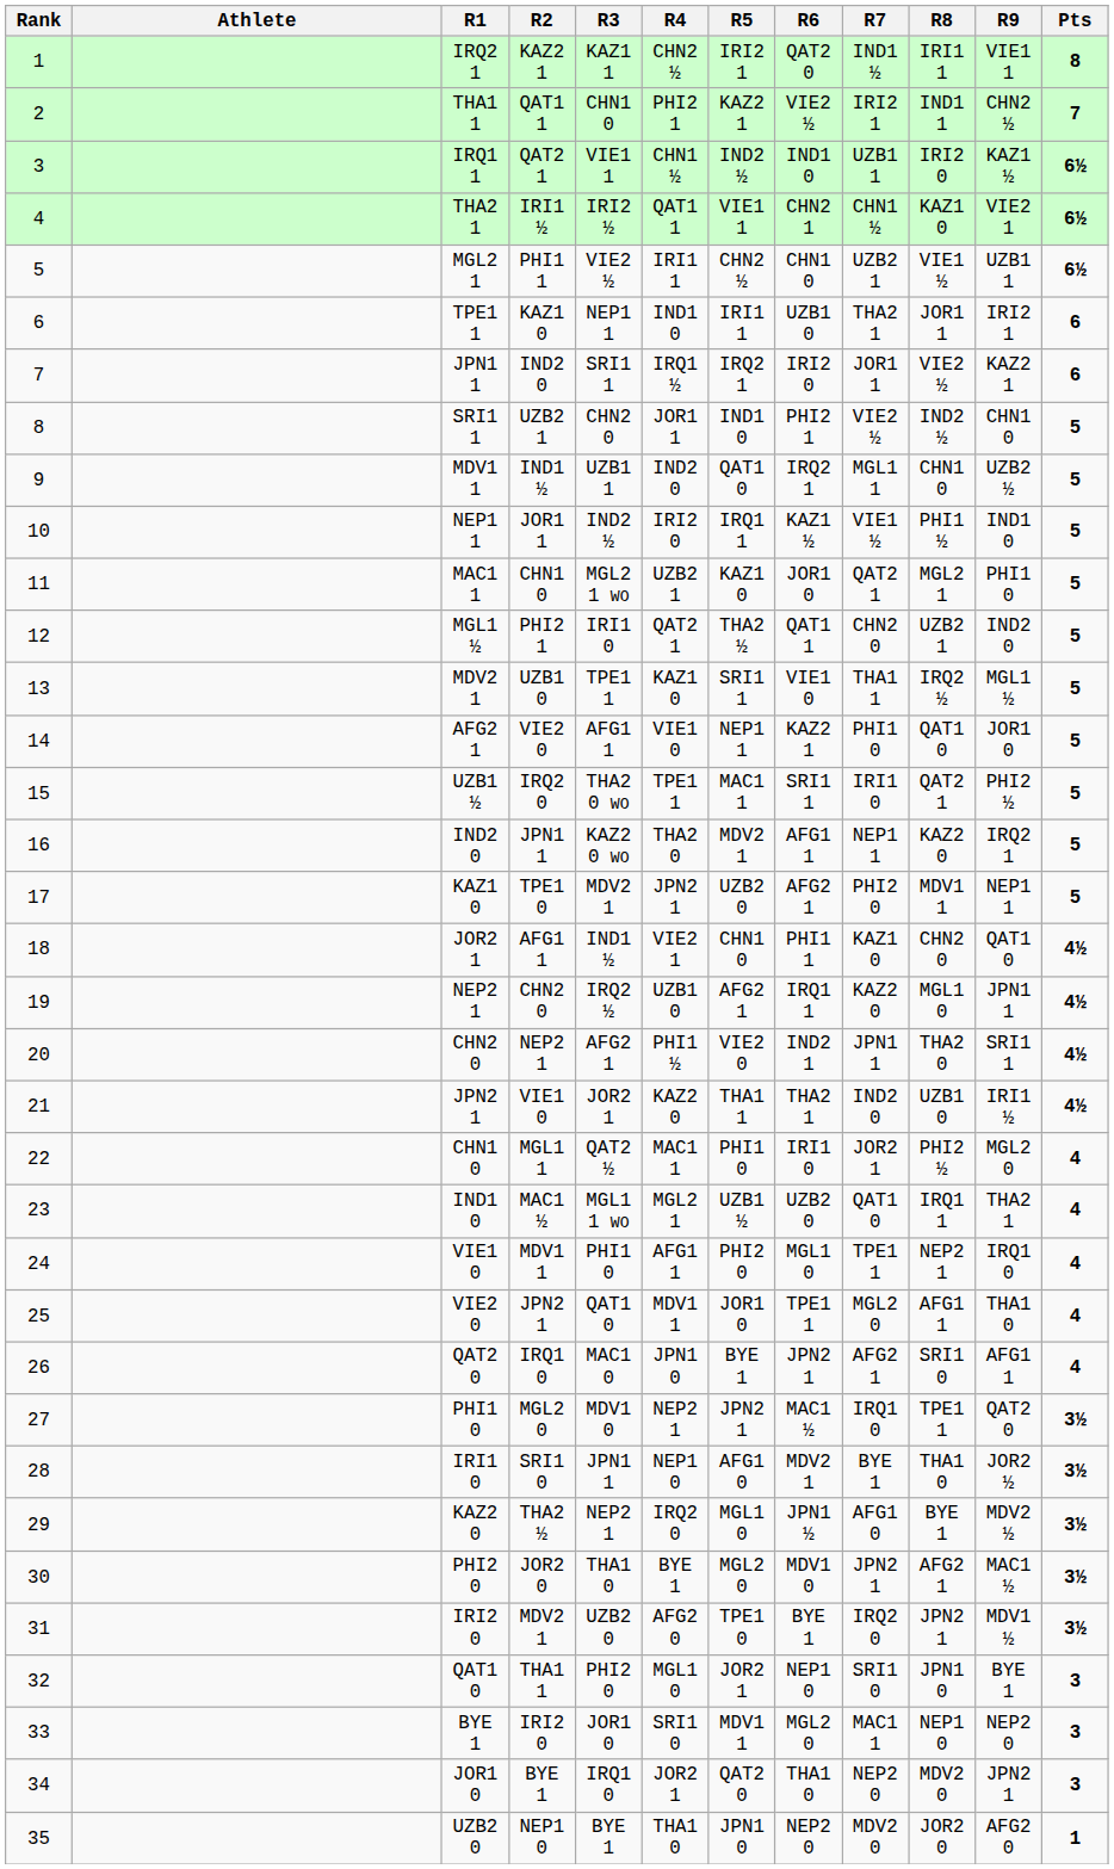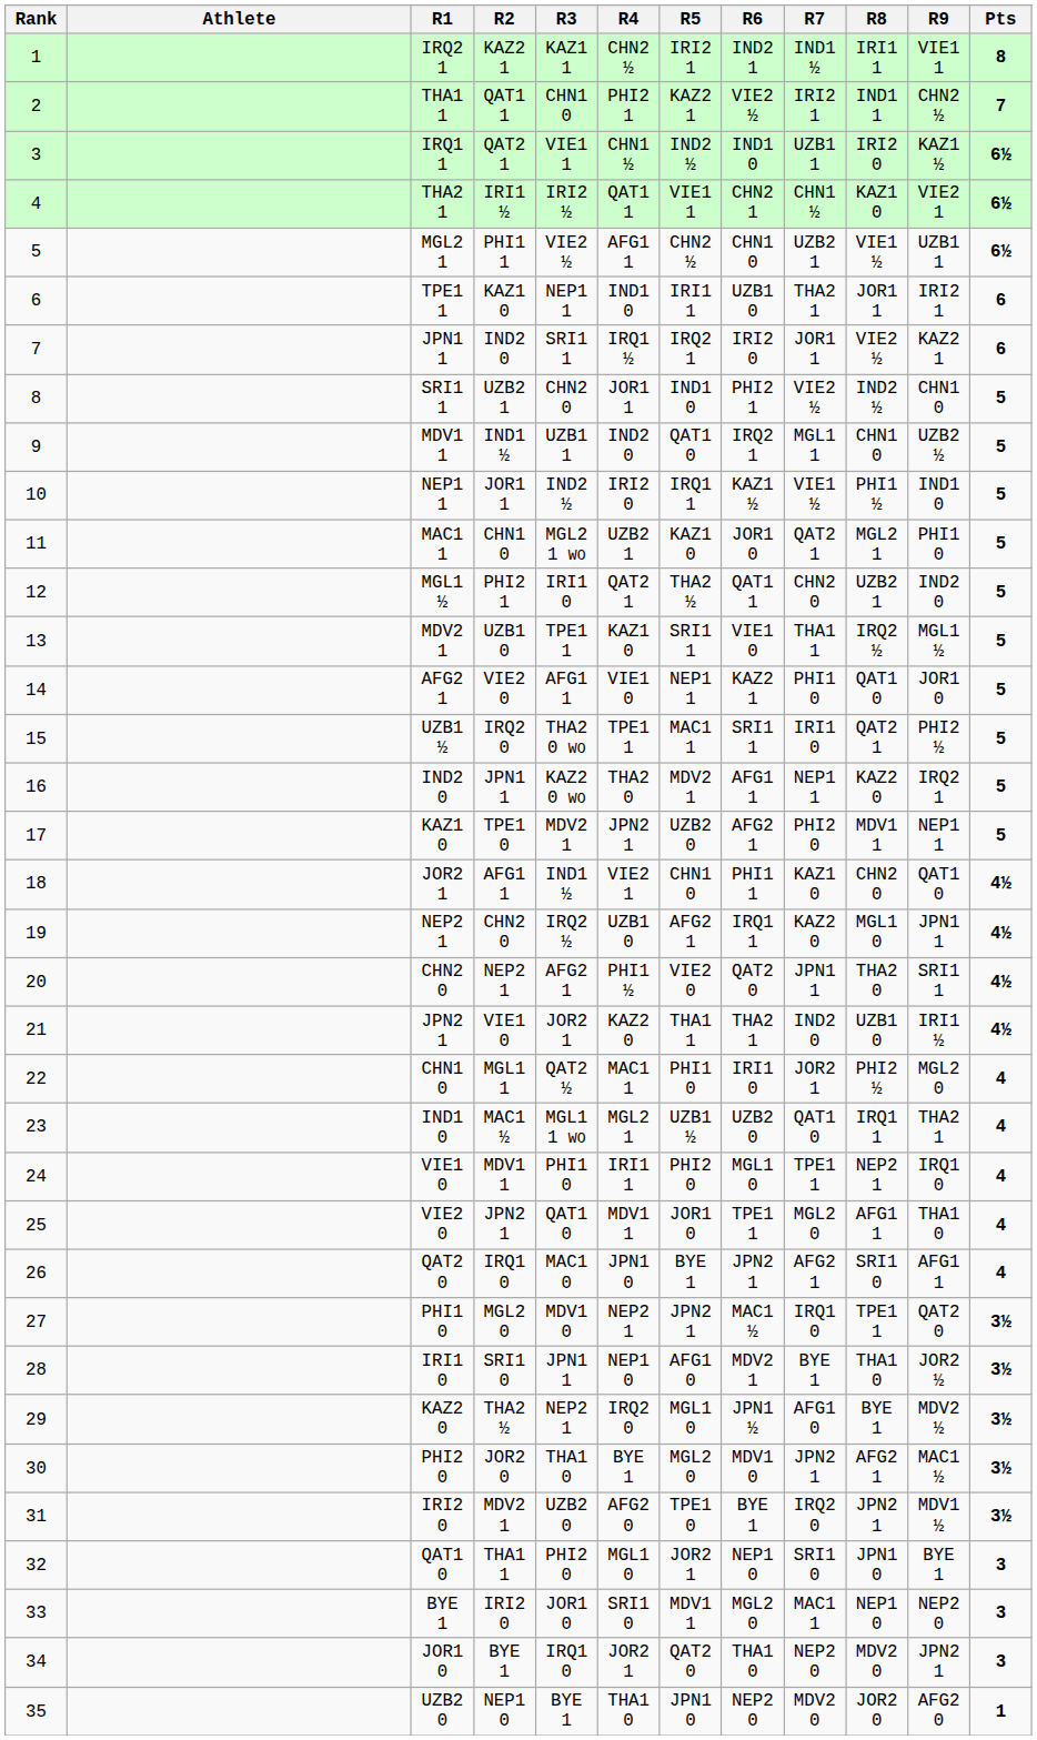row 2 | R6: QAT2 0 -> IND2 1
row 6 | R4: IRI1 1 -> AFG1 1
row 21 | R6: IND2 1 -> QAT2 0
row 25 | R4: AFG1 1 -> IRI1 1
